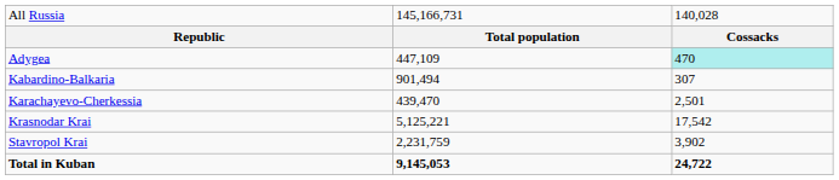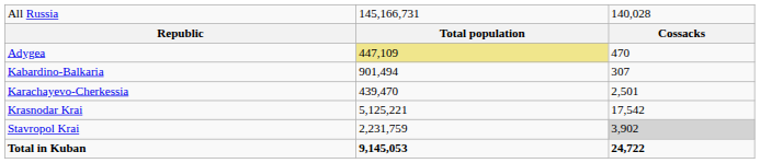Adygea | column 2: no background -> khaki background
Adygea | column 3: paleturquoise background -> no background
Stavropol Krai | column 3: no background -> lightgrey background
